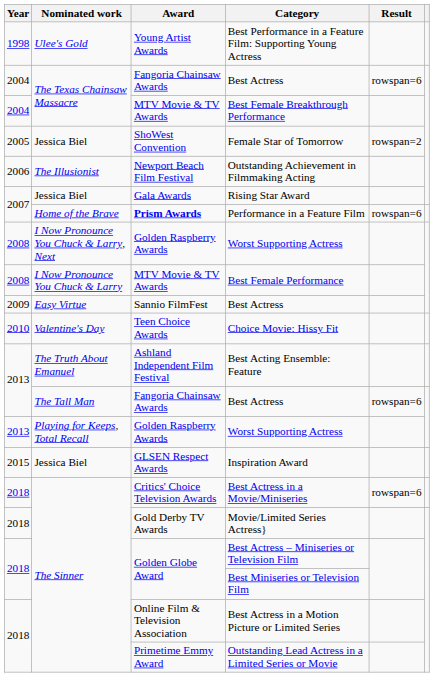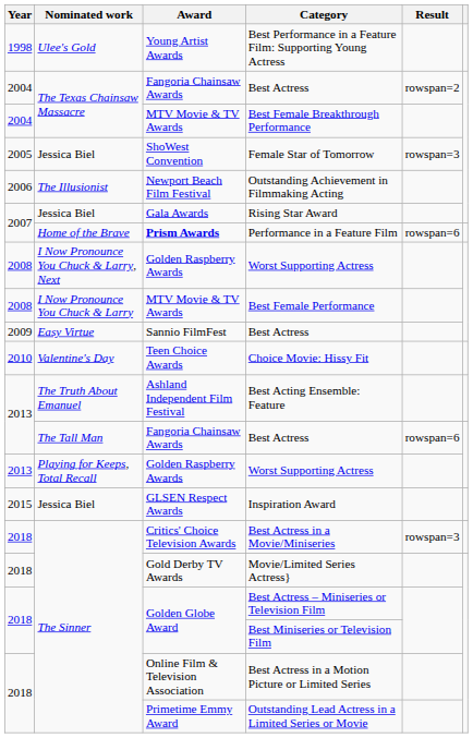The Texas Chainsaw Massacre / Best Actress | Result: rowspan=6 -> rowspan=2
Female Star of Tomorrow | Result: rowspan=2 -> rowspan=3
Best Actress in a Movie/Miniseries | Result: rowspan=6 -> rowspan=3
